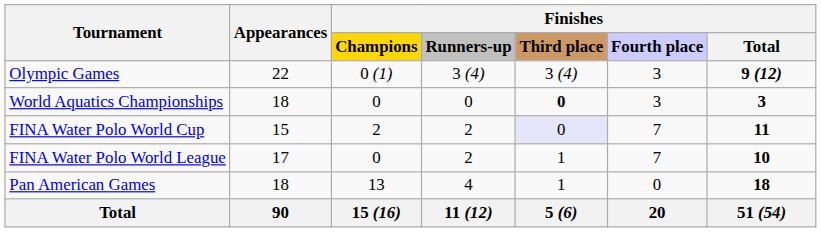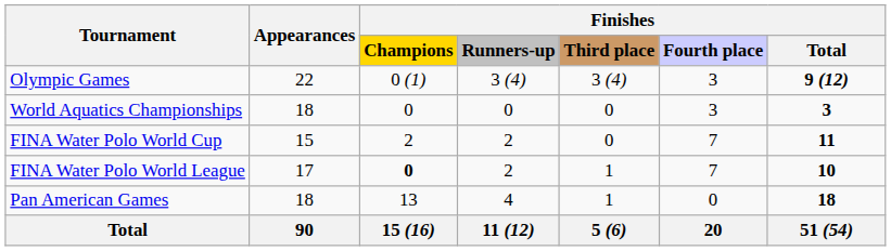World Aquatics Championships | Finishes / Third place: bold -> normal
FINA Water Polo World Cup | Finishes / Third place: lavender background -> no background
FINA Water Polo World League | Finishes / Champions: normal -> bold
